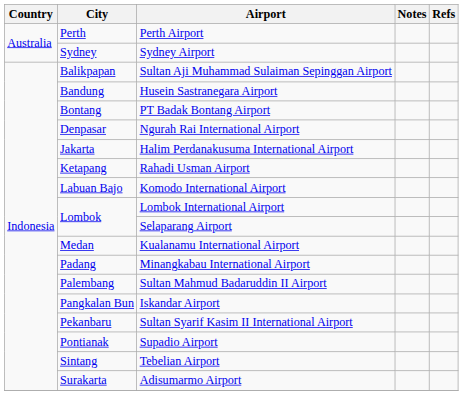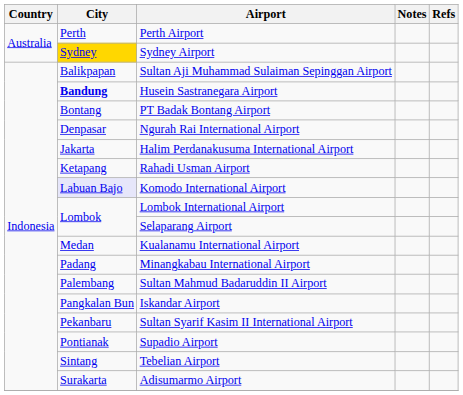Sydney Airport | City: no background -> gold background
Husein Sastranegara Airport | City: normal -> bold
Komodo International Airport | City: no background -> lavender background
